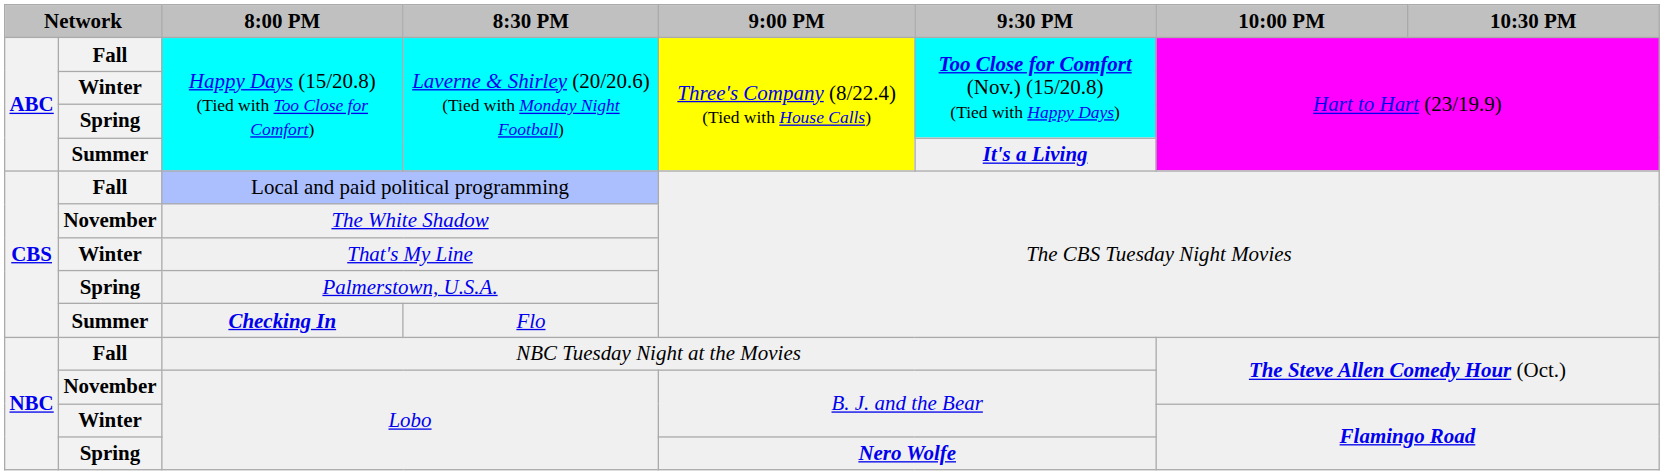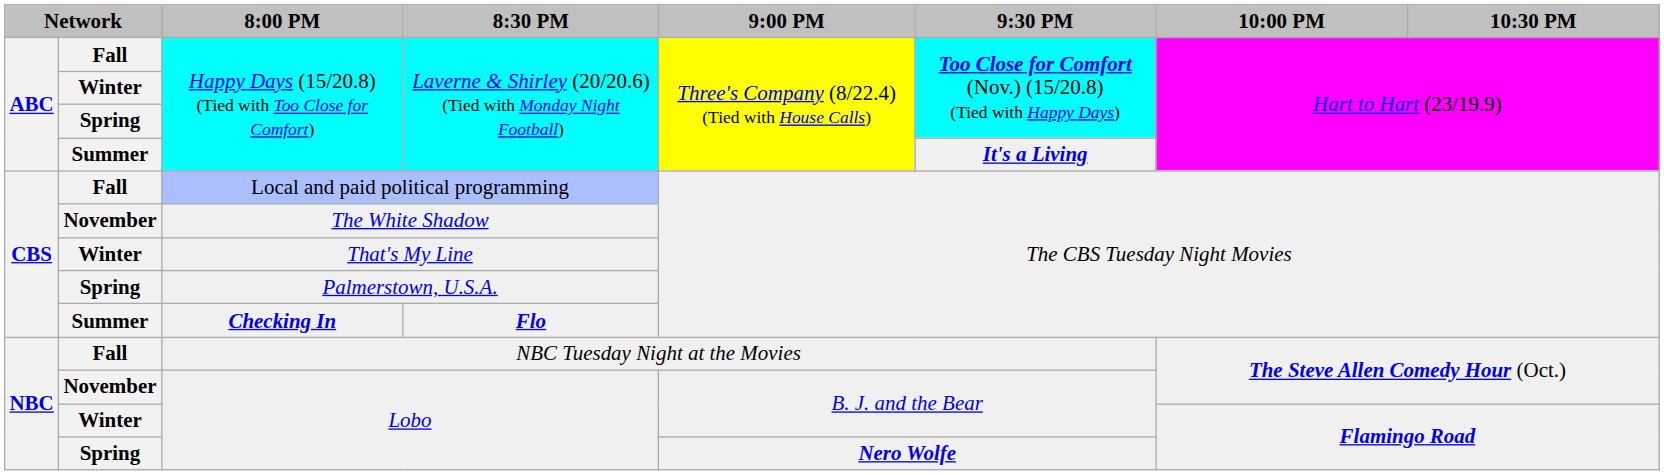Checking In | 8:30 PM: normal -> bold
